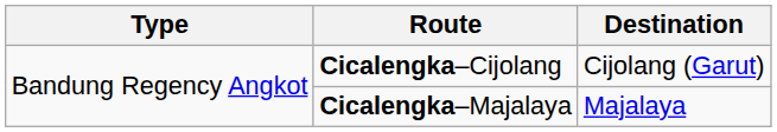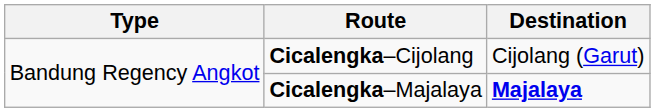Cicalengka–Majalaya | Destination: normal -> bold
